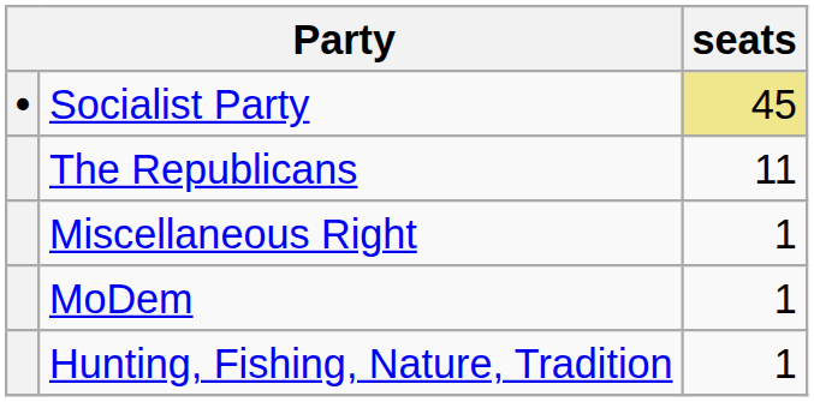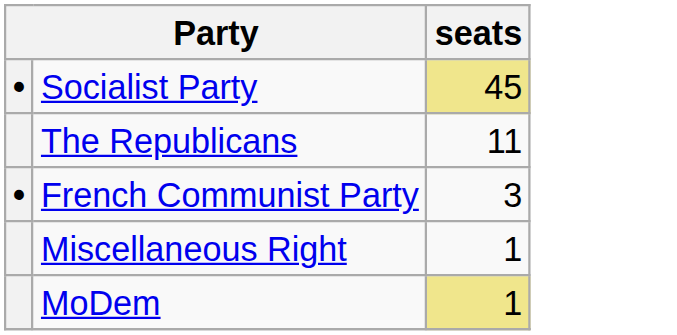+ row: • | French Communist Party | 3
MoDem | seats: no background -> khaki background
- row: Hunting, Fishing, Nature, Tradition | 1
